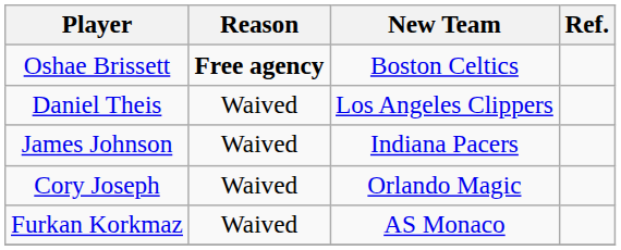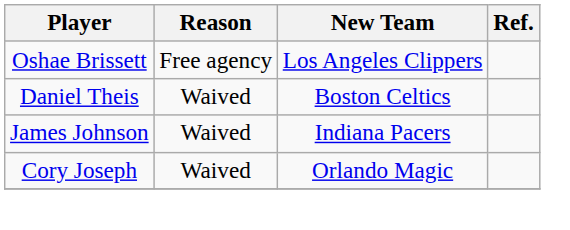Oshae Brissett | Reason: bold -> normal
Oshae Brissett | New Team: Boston Celtics -> Los Angeles Clippers
Daniel Theis | New Team: Los Angeles Clippers -> Boston Celtics
- row: Furkan Korkmaz | Waived | AS Monaco
